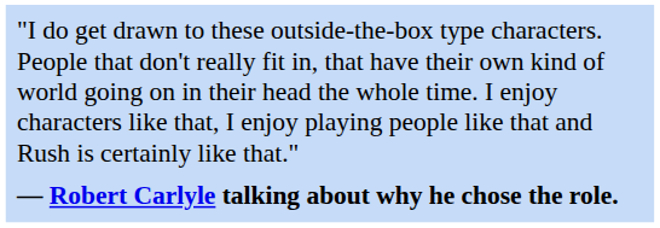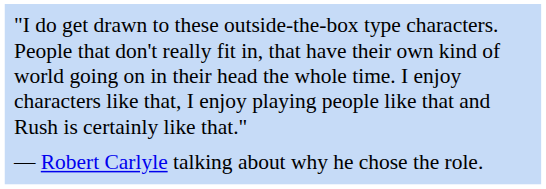row 2 | column 1: bold -> normal
